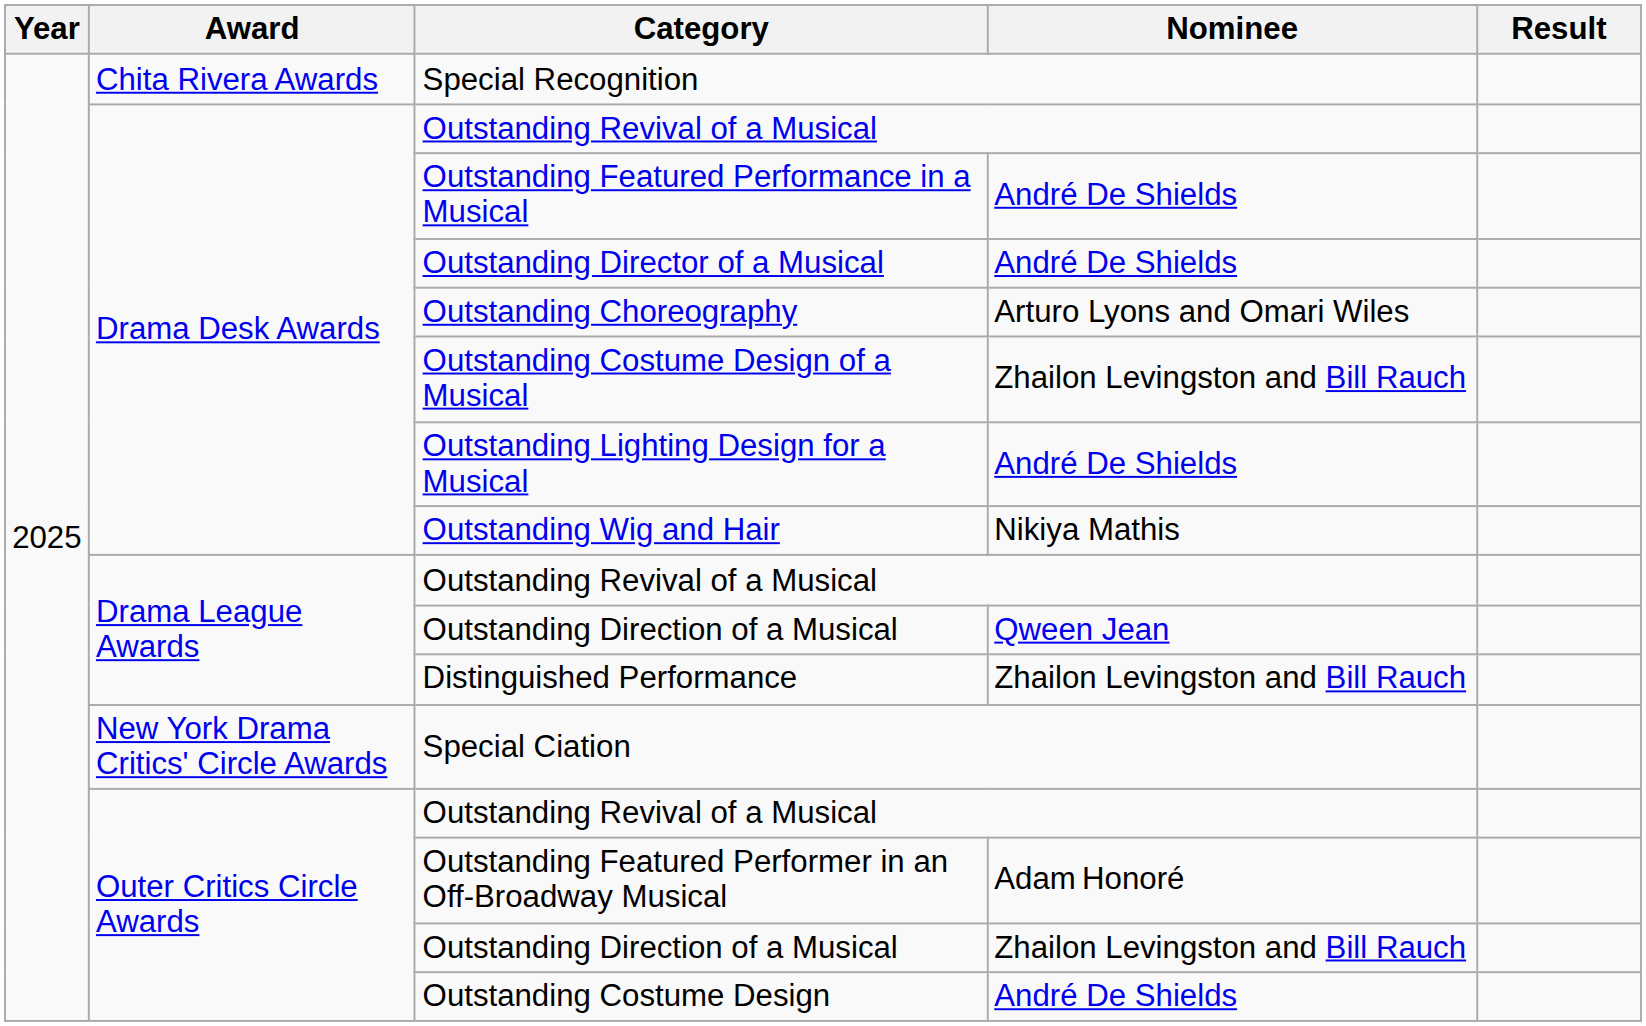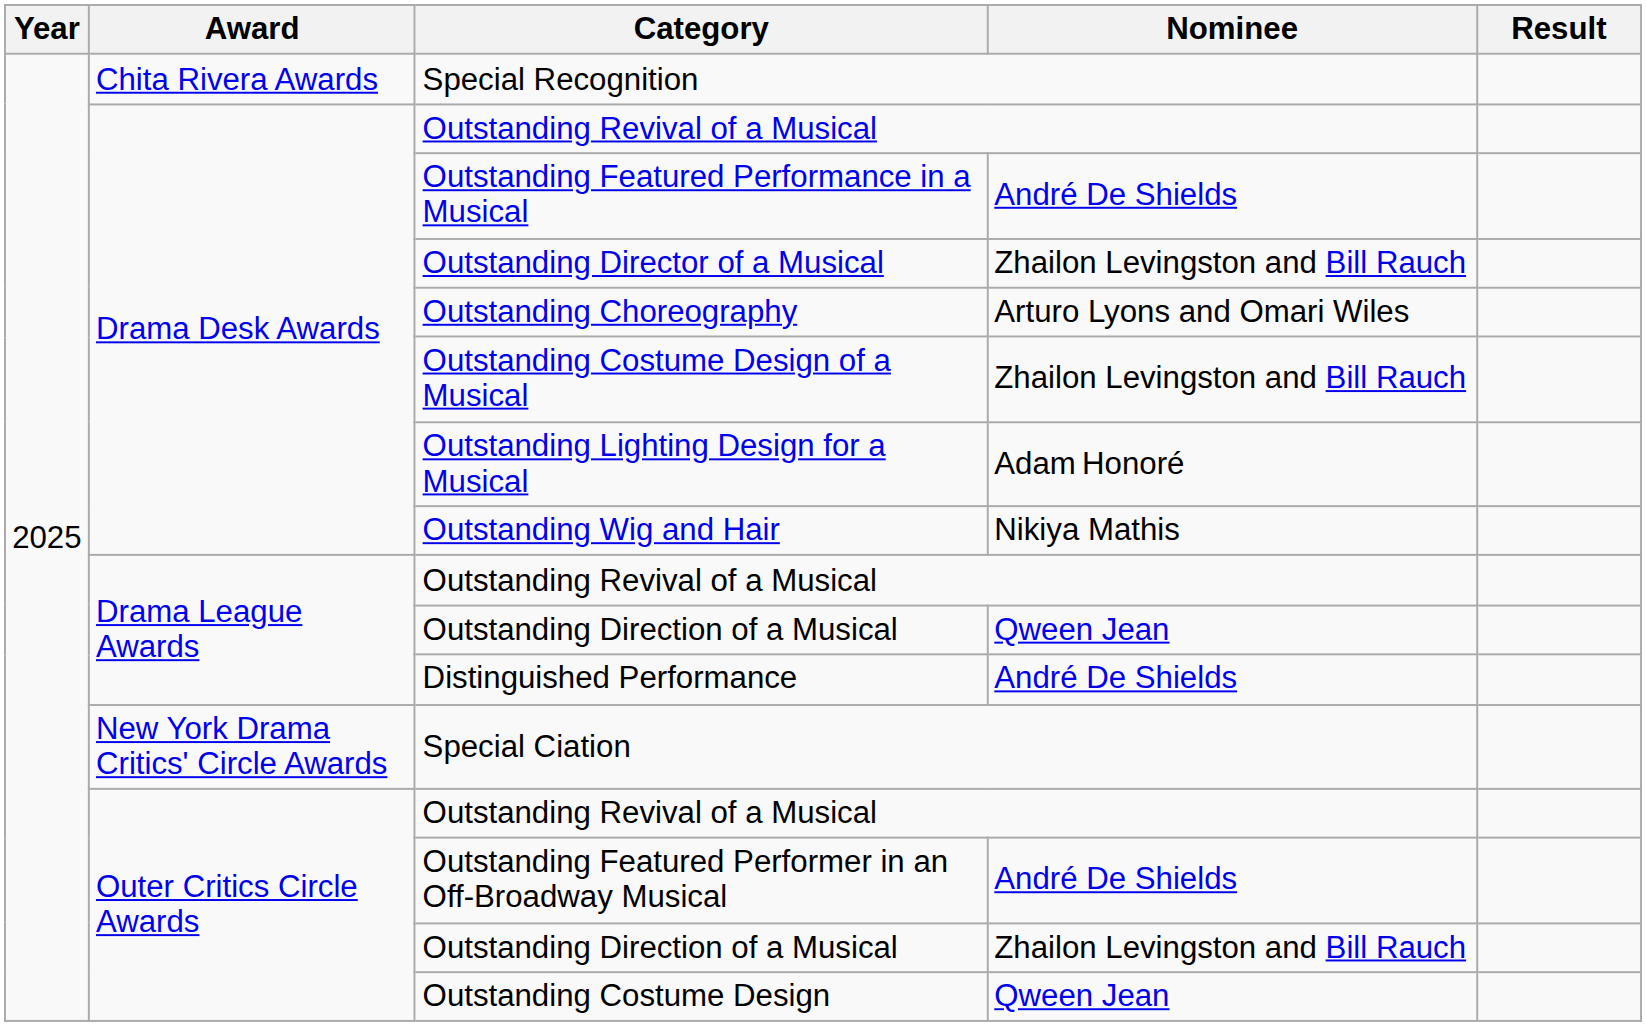Outstanding Director of a Musical | Nominee: André De Shields -> Zhailon Levingston and Bill Rauch
Outstanding Lighting Design for a Musical | Nominee: André De Shields -> Adam Honoré
Distinguished Performance | Nominee: Zhailon Levingston and Bill Rauch -> André De Shields
Outstanding Featured Performer in an Off-Broadway Musical | Nominee: Adam Honoré -> André De Shields
Outstanding Costume Design | Nominee: André De Shields -> Qween Jean
